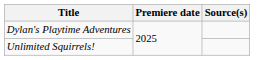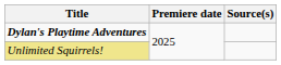Dylan's Playtime Adventures | Title: normal -> bold
Unlimited Squirrels! | Title: no background -> khaki background
